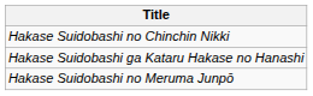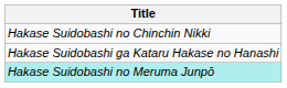row 4 | column 1: no background -> paleturquoise background
